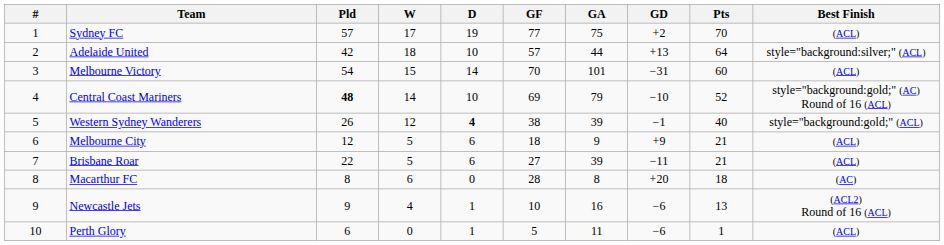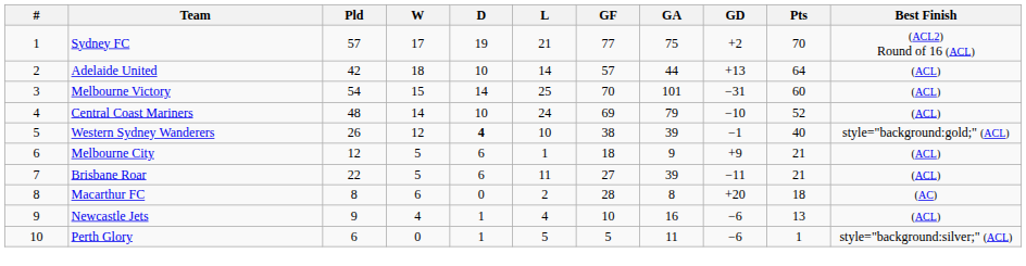+ column: L | 21 | 14 | 25 | 24 | 10 | 1 | 11 | 2 | 4 | 5
Sydney FC | Best Finish: (ACL) -> (ACL2) Round of 16 (ACL)
Adelaide United | Best Finish: style="background:silver;" (ACL) -> (ACL)
Central Coast Mariners | Pld: bold -> normal
Central Coast Mariners | Best Finish: style="background:gold;" (AC) Round of 16 (ACL) -> (ACL)
Newcastle Jets | Best Finish: (ACL2) Round of 16 (ACL) -> (ACL)
Perth Glory | Best Finish: (ACL) -> style="background:silver;" (ACL)
